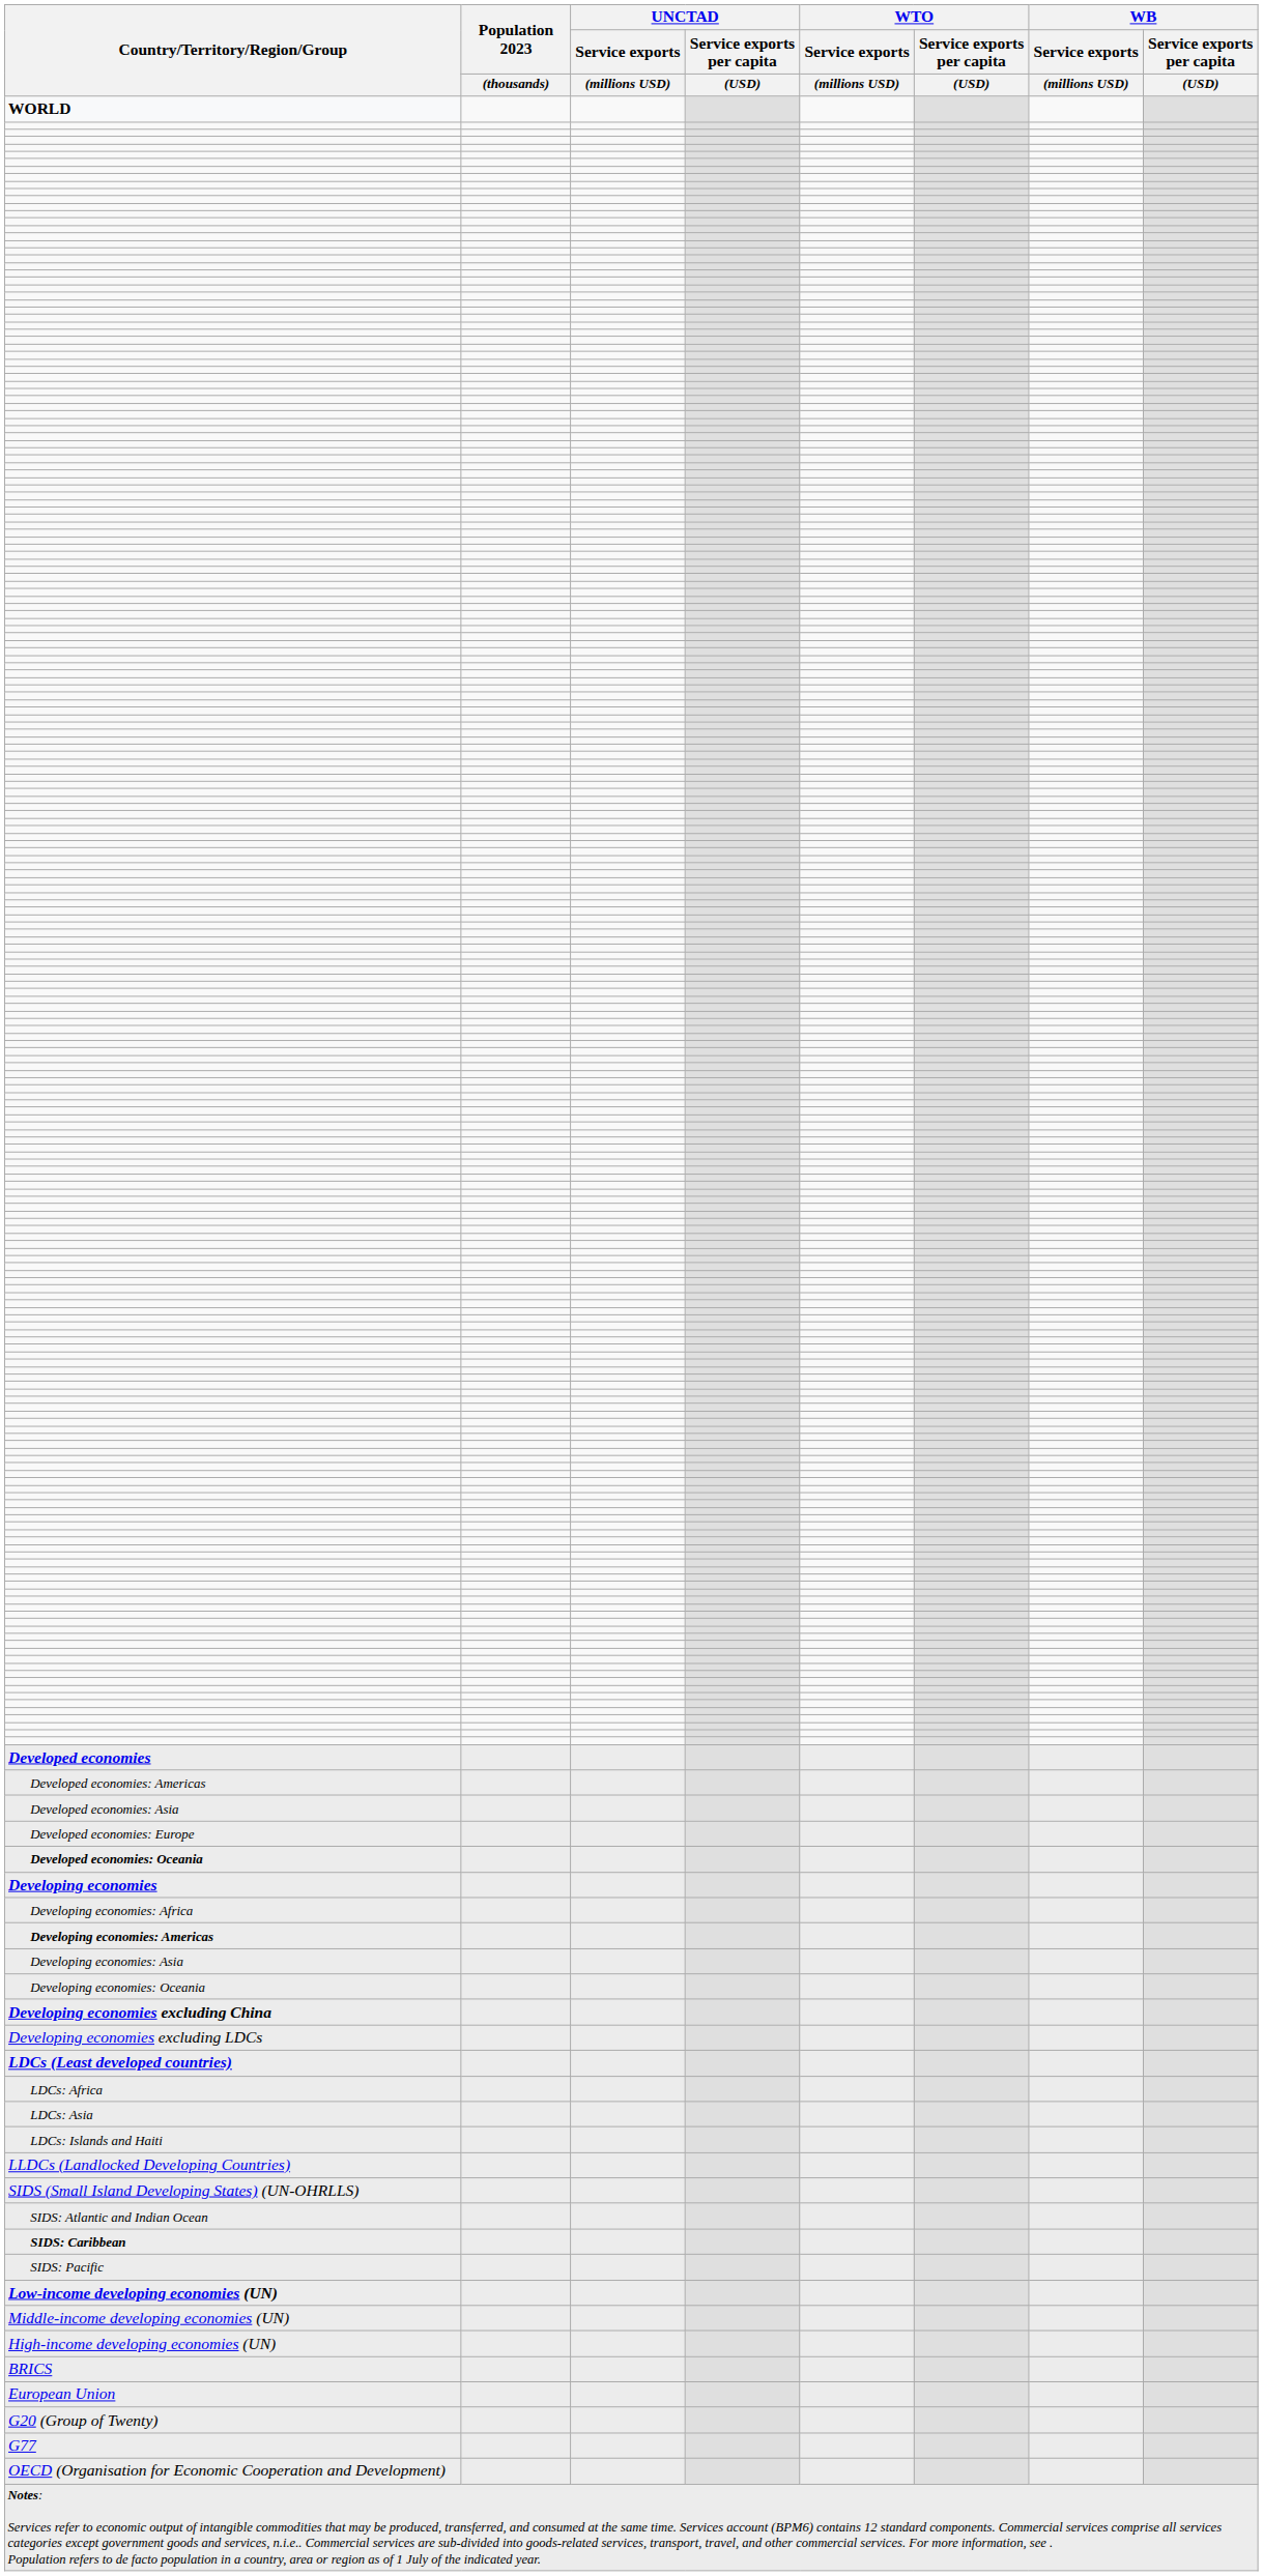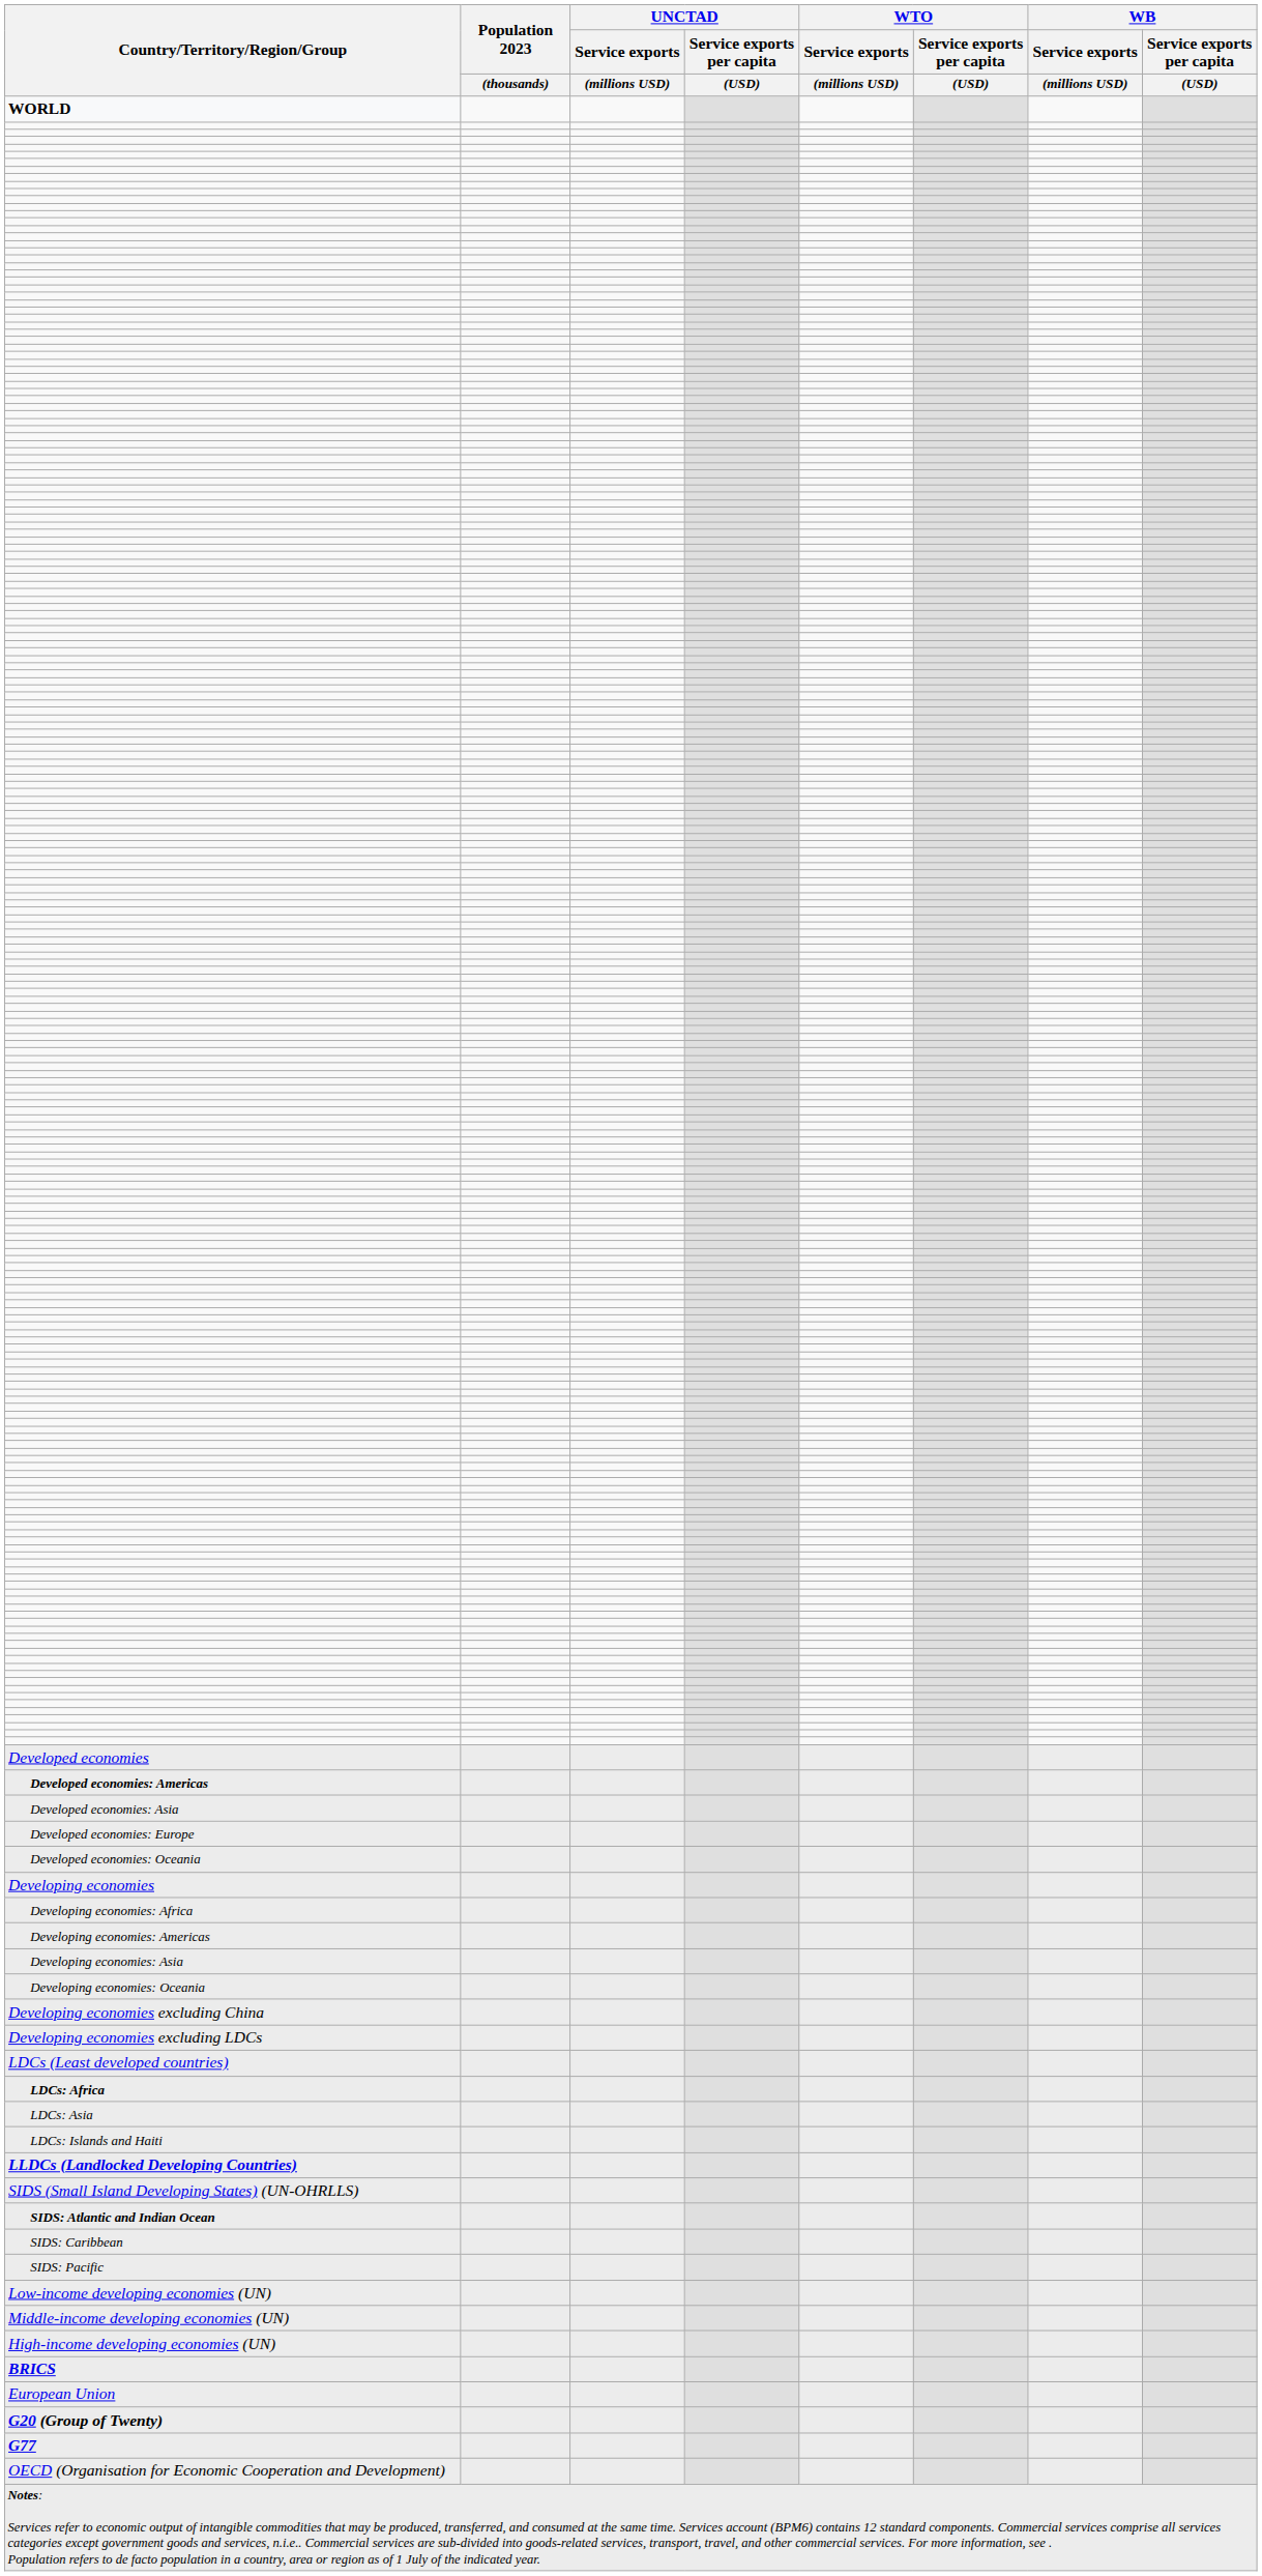Developed economies | Country/Territory/Region/Group: bold -> normal
Developed economies: Americas | Country/Territory/Region/Group: normal -> bold
Developed economies: Oceania | Country/Territory/Region/Group: bold -> normal
Developing economies | Country/Territory/Region/Group: bold -> normal
Developing economies: Americas | Country/Territory/Region/Group: bold -> normal
Developing economies excluding China | Country/Territory/Region/Group: bold -> normal
LDCs (Least developed countries) | Country/Territory/Region/Group: bold -> normal
LDCs: Africa | Country/Territory/Region/Group: normal -> bold
LLDCs (Landlocked Developing Countries) | Country/Territory/Region/Group: normal -> bold
SIDS: Atlantic and Indian Ocean | Country/Territory/Region/Group: normal -> bold
SIDS: Caribbean | Country/Territory/Region/Group: bold -> normal
Low-income developing economies (UN) | Country/Territory/Region/Group: bold -> normal
BRICS | Country/Territory/Region/Group: normal -> bold
G20 (Group of Twenty) | Country/Territory/Region/Group: normal -> bold
G77 | Country/Territory/Region/Group: normal -> bold
